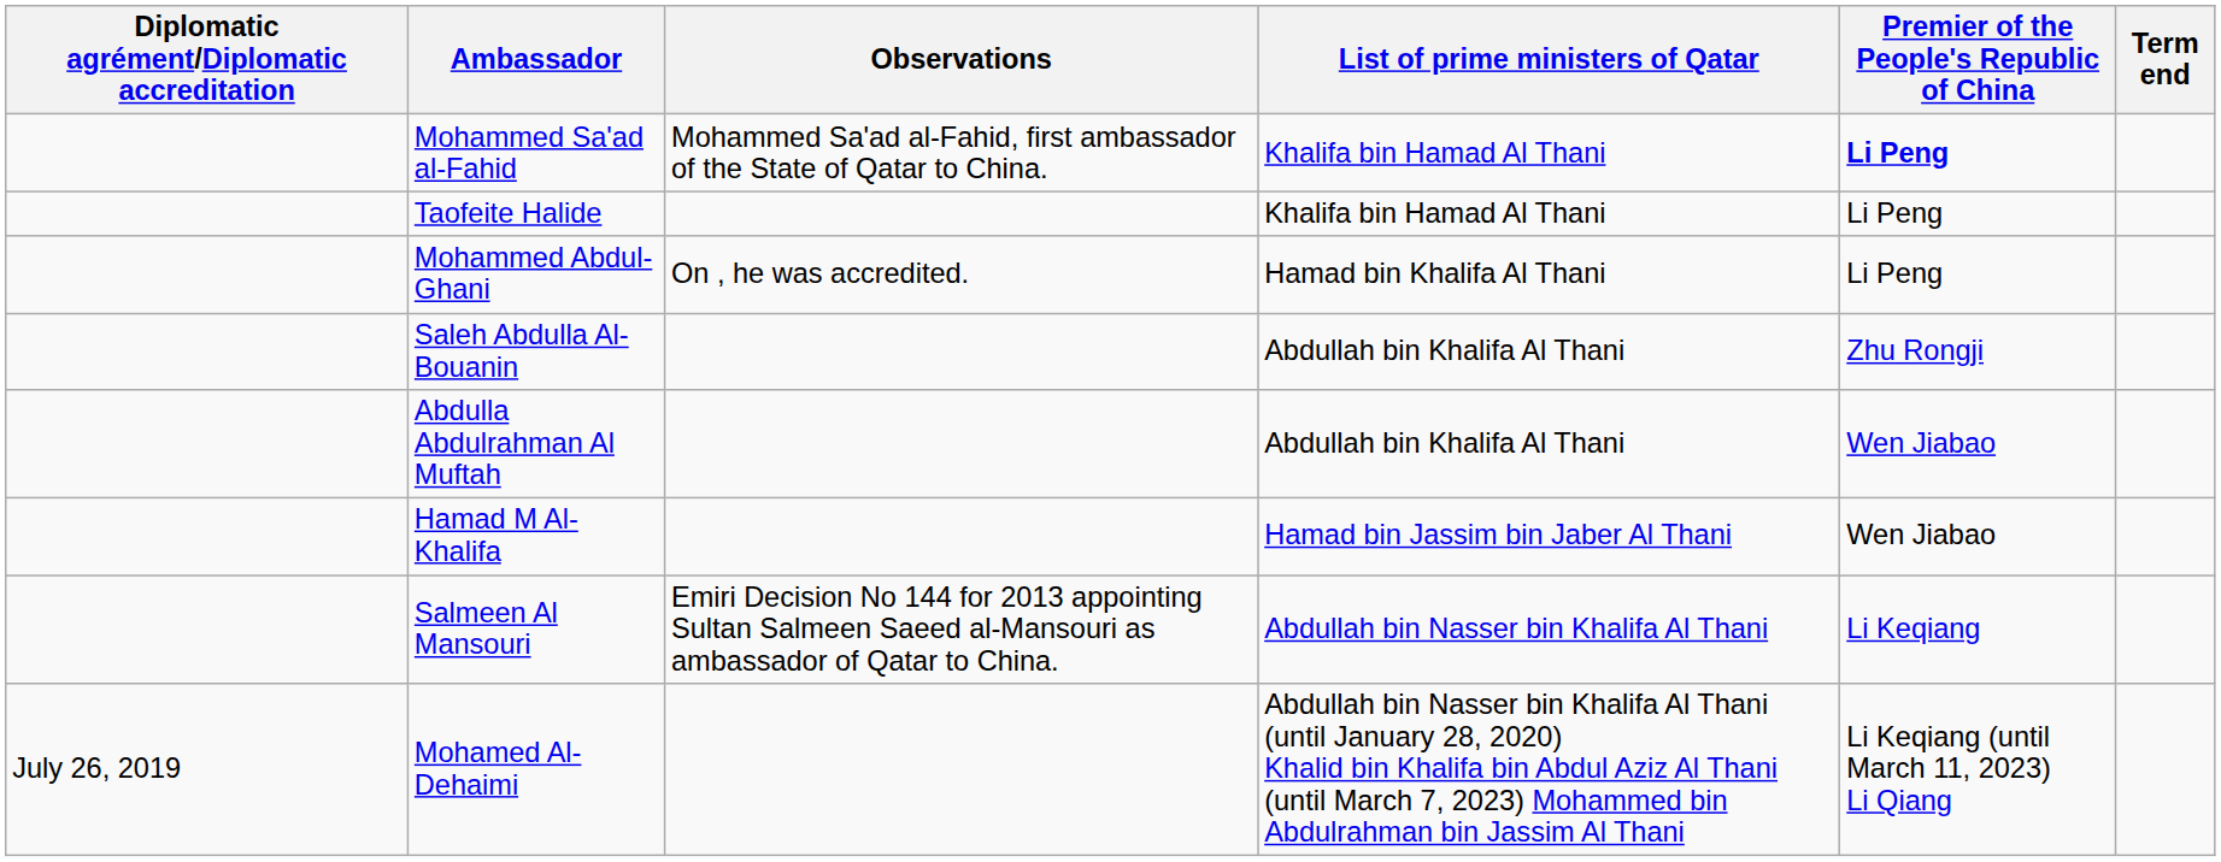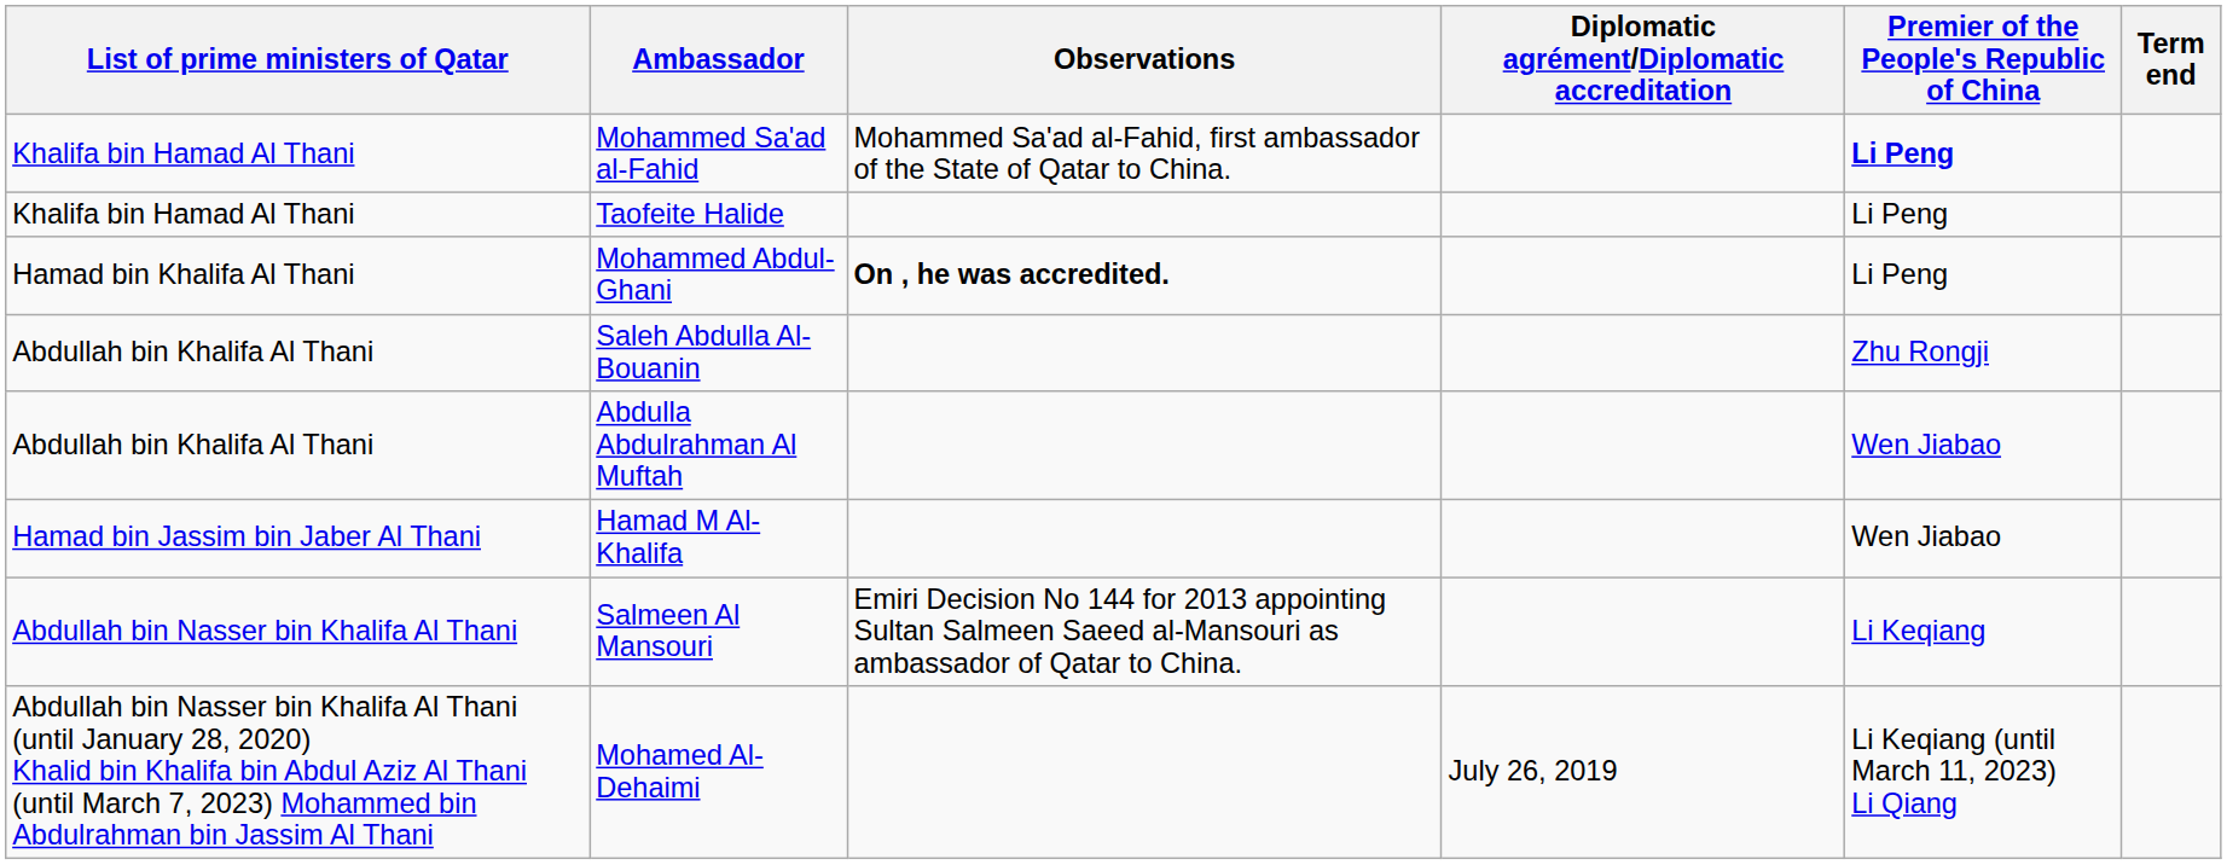columns swapped: Diplomatic agrément/Diplomatic accreditation <-> List of prime ministers of Qatar
Mohammed Abdul-Ghani | Observations: normal -> bold
